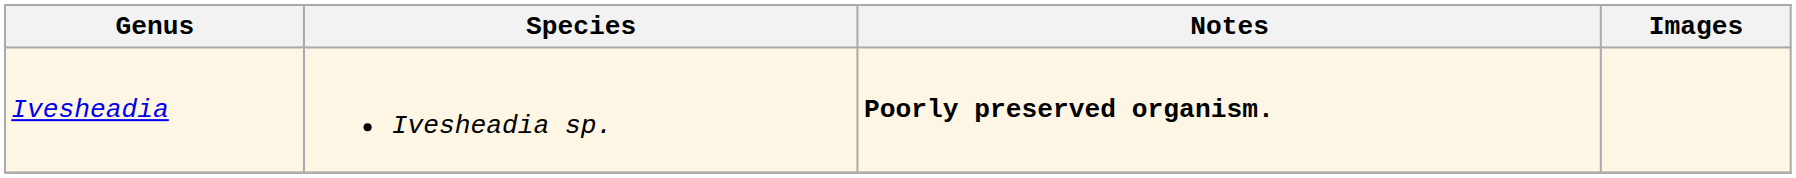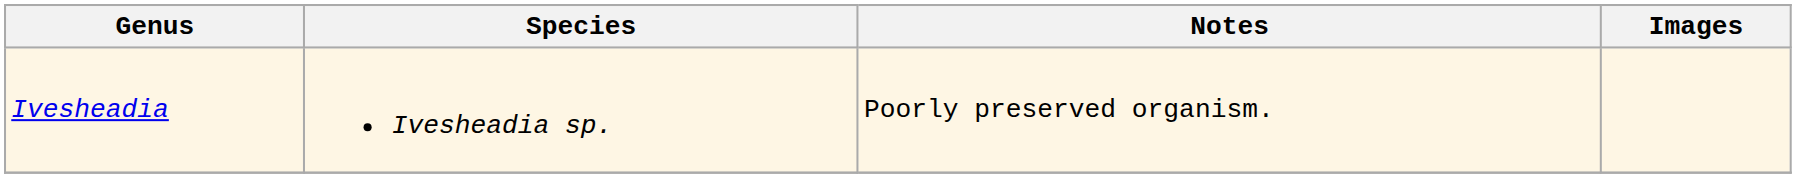Ivesheadia | Notes: bold -> normal
